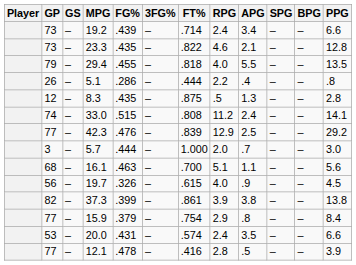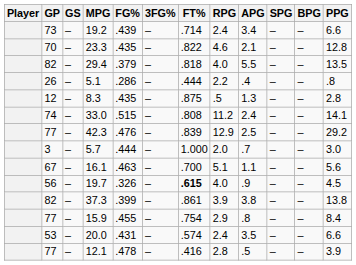23.3 | GP: 73 -> 70
29.4 | GP: 79 -> 82
29.4 | FG%: .455 -> .379
16.1 | GP: 68 -> 67
19.7 | FT%: normal -> bold
15.9 | FG%: .379 -> .455
